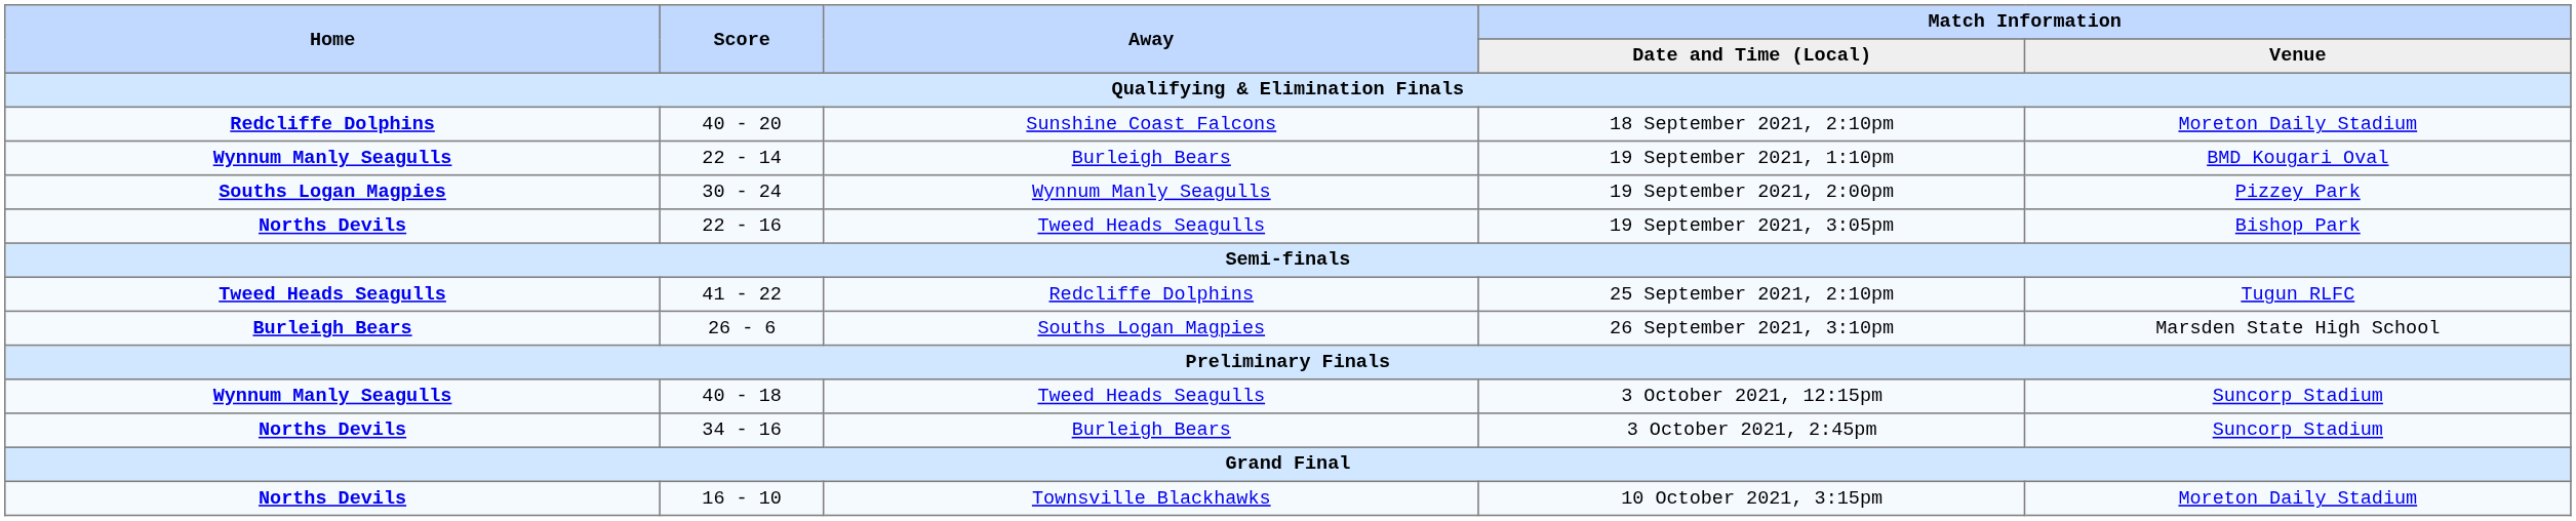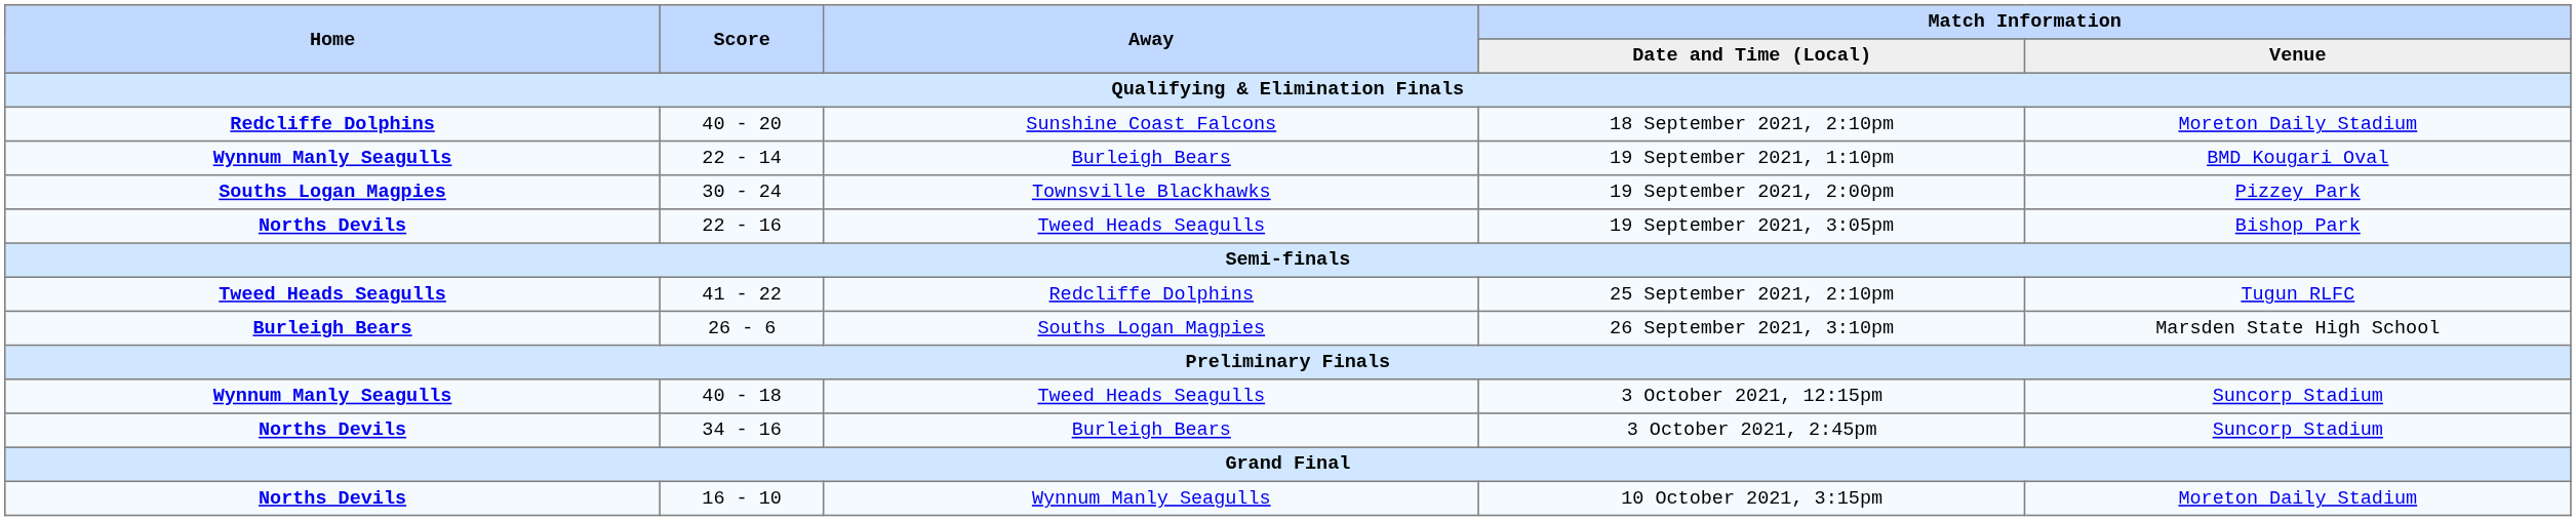19 September 2021, 2:00pm | Away: Wynnum Manly Seagulls -> Townsville Blackhawks
10 October 2021, 3:15pm | Away: Townsville Blackhawks -> Wynnum Manly Seagulls
